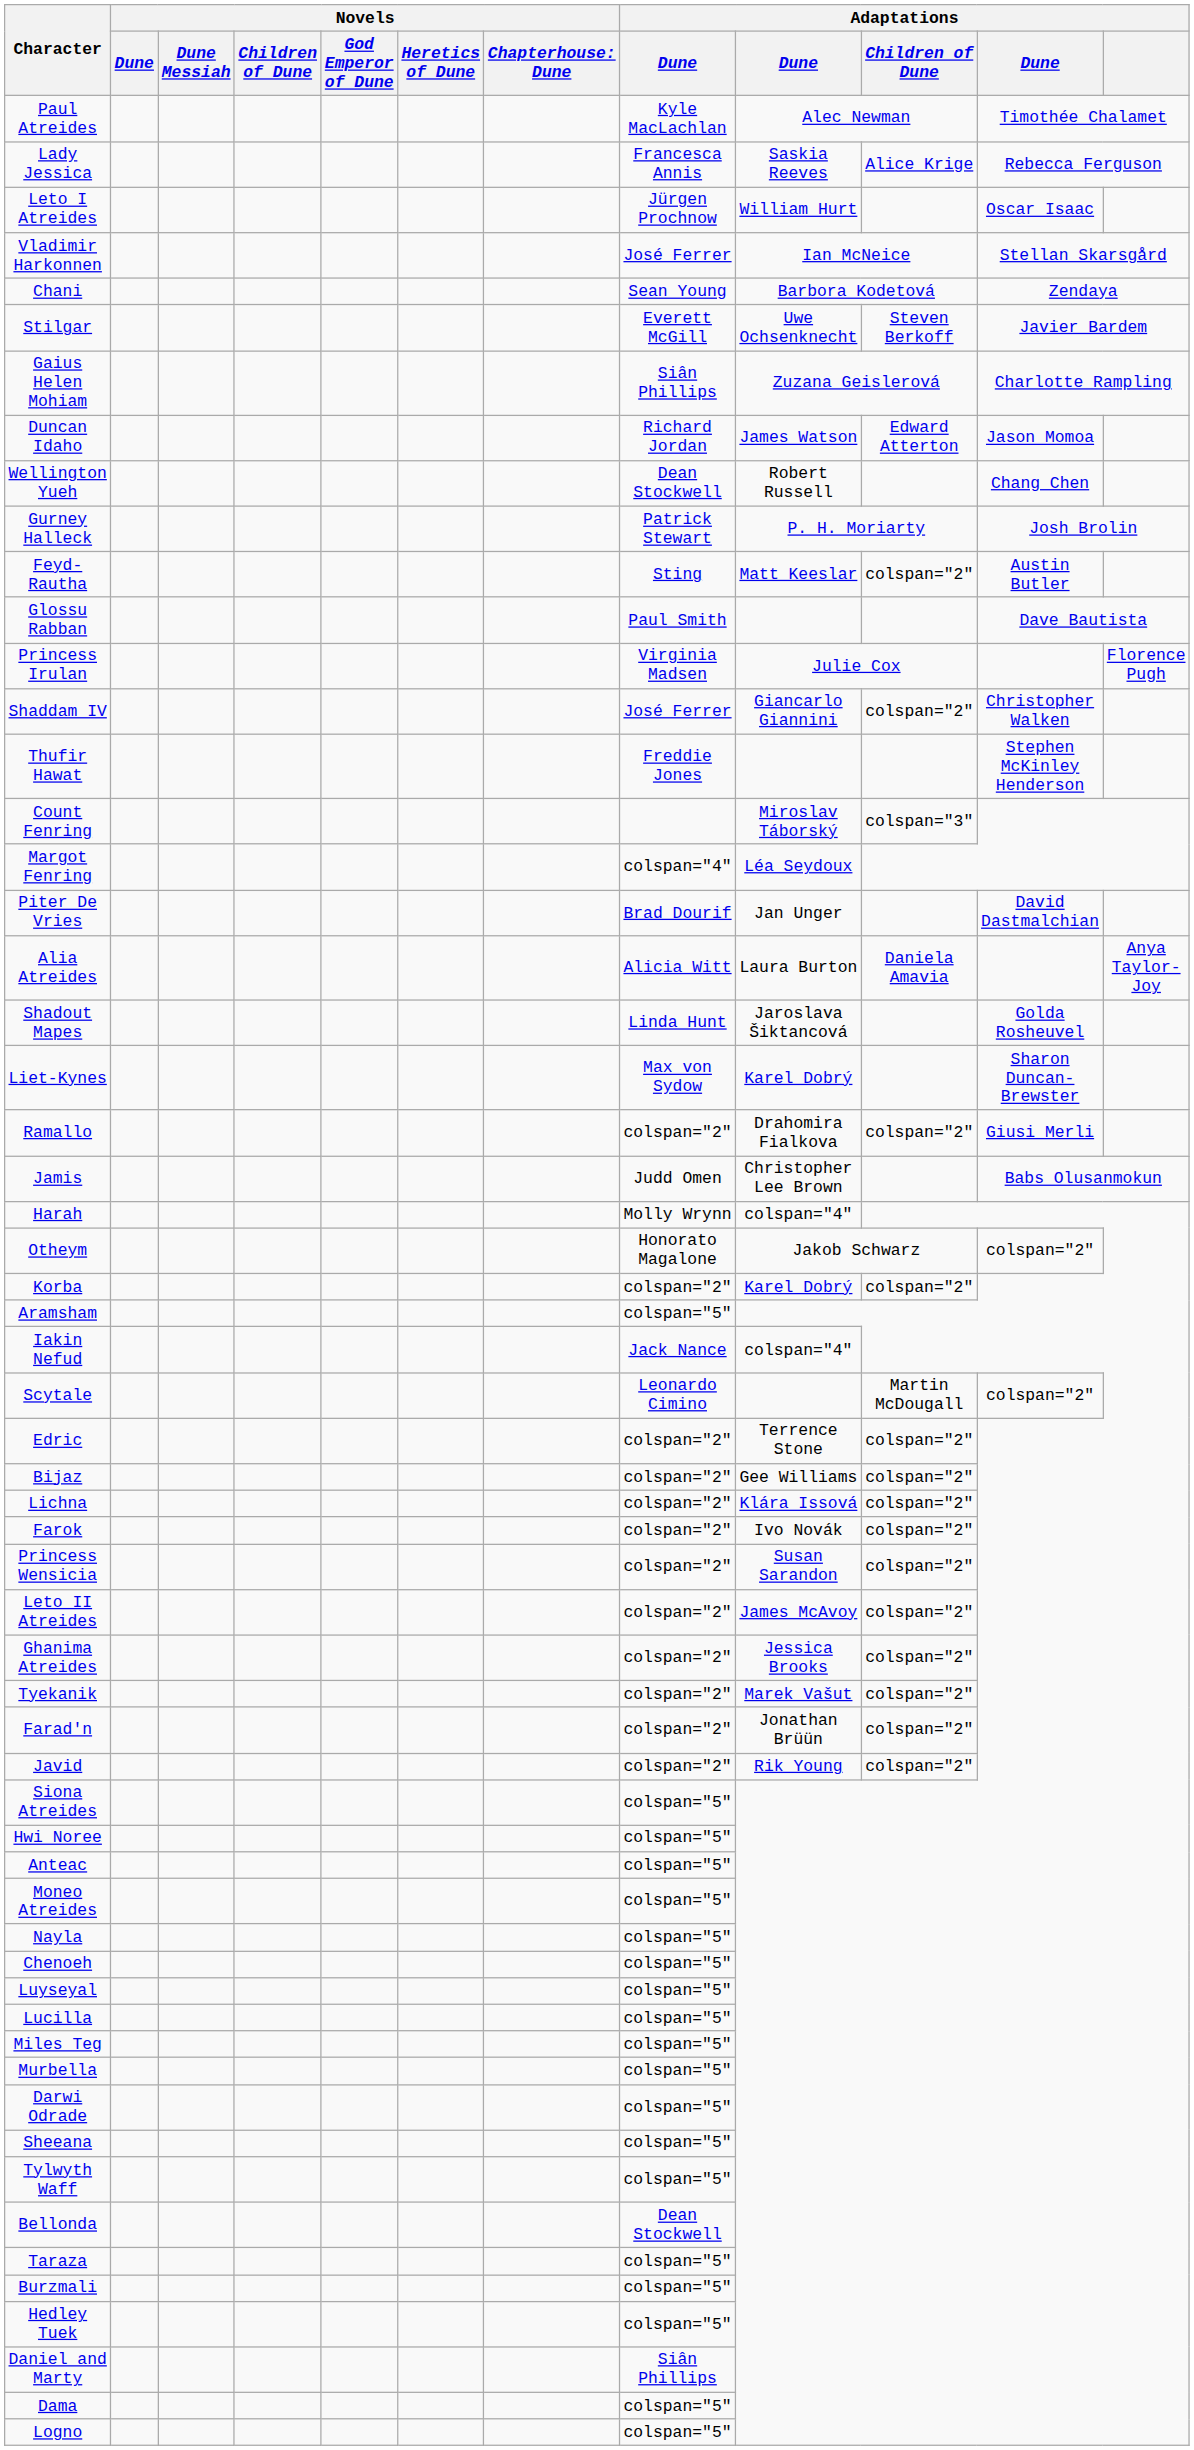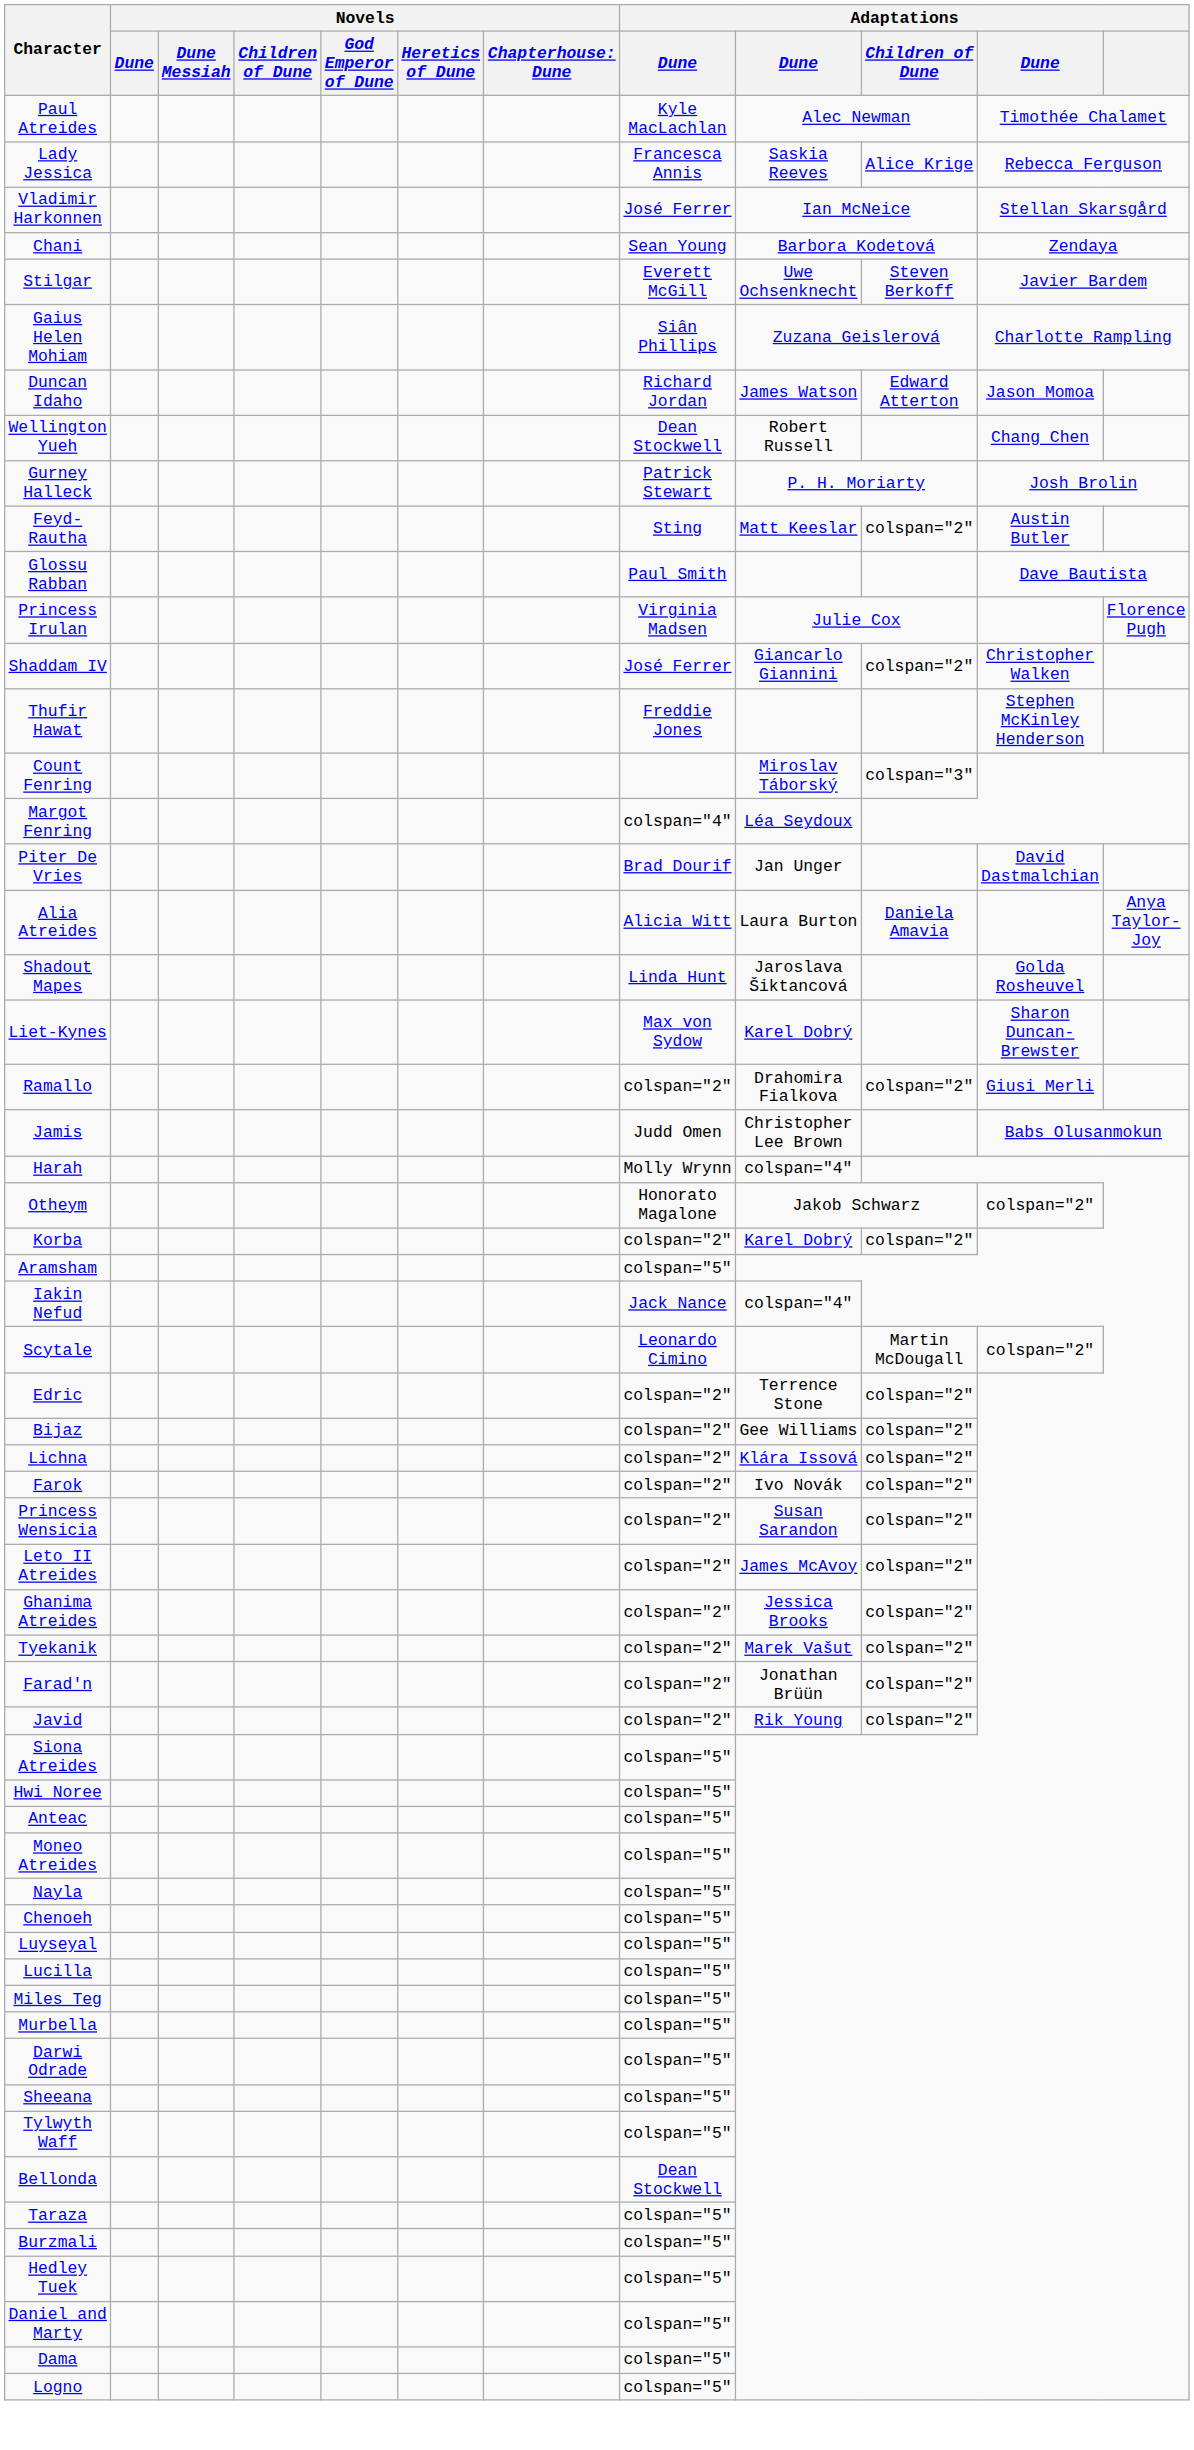- row: Leto I Atreides | Jürgen Prochnow | William Hurt | Oscar Isaac
Daniel and Marty | column 8: Siân Phillips -> colspan="5"
